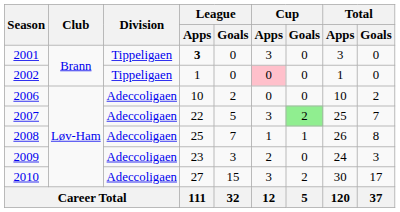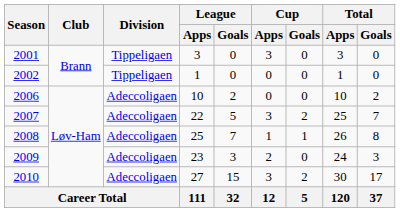2001 | League / Apps: bold -> normal
2002 | Cup / Apps: pink background -> no background
2007 | Cup / Goals: lightgreen background -> no background
